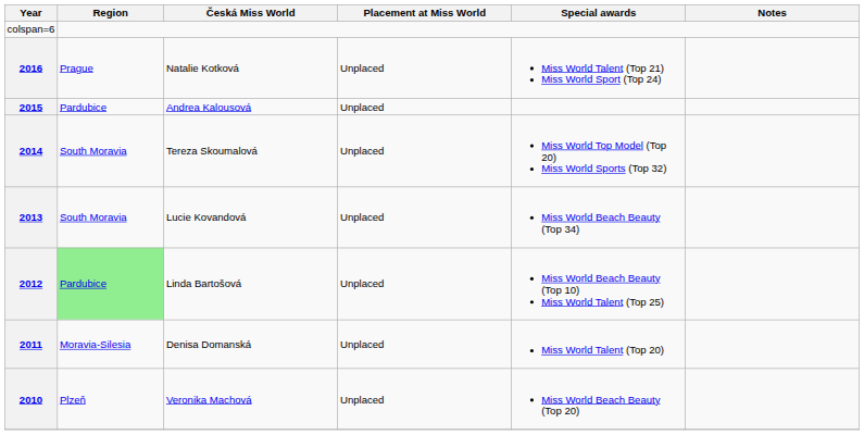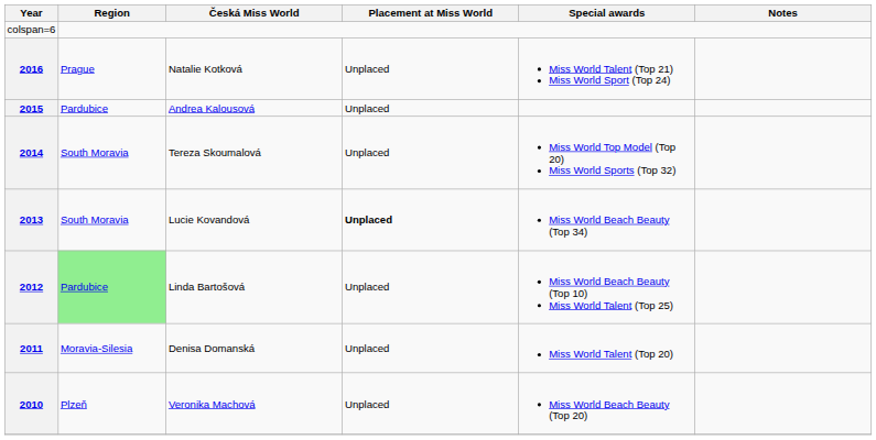Lucie Kovandová | Placement at Miss World: normal -> bold
